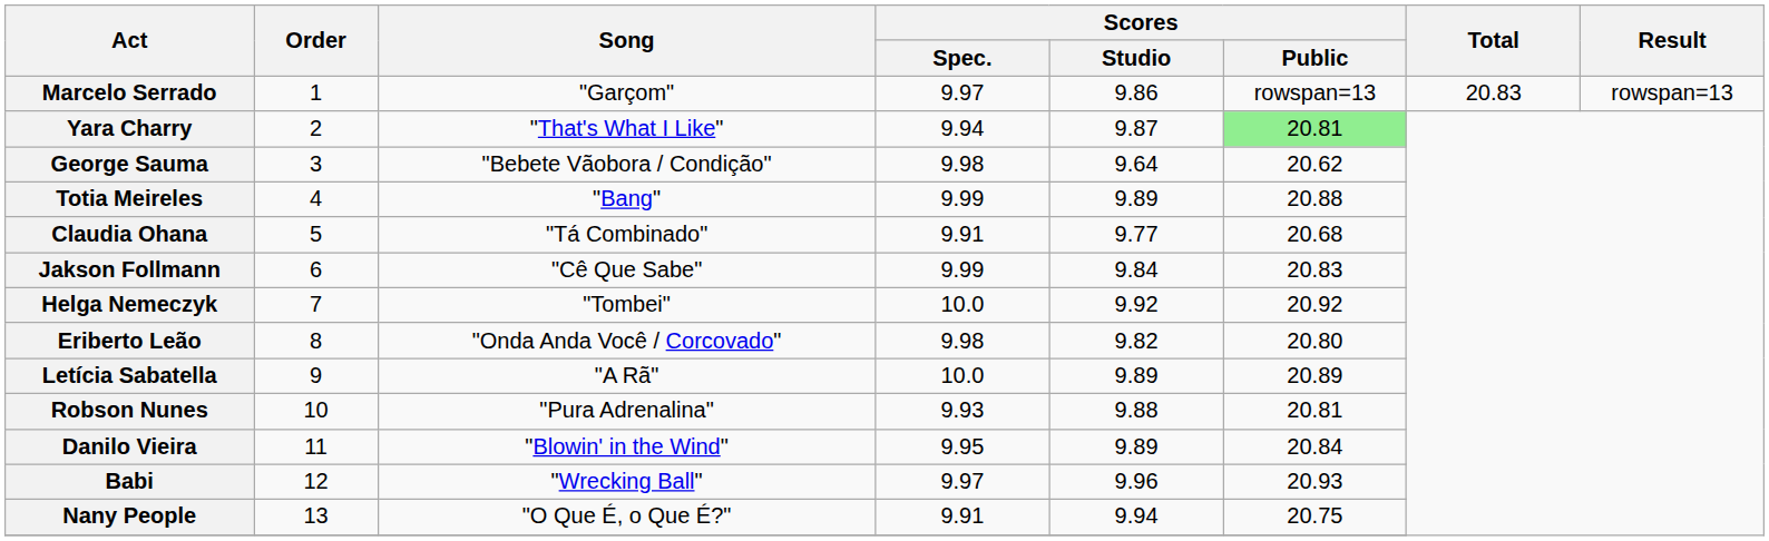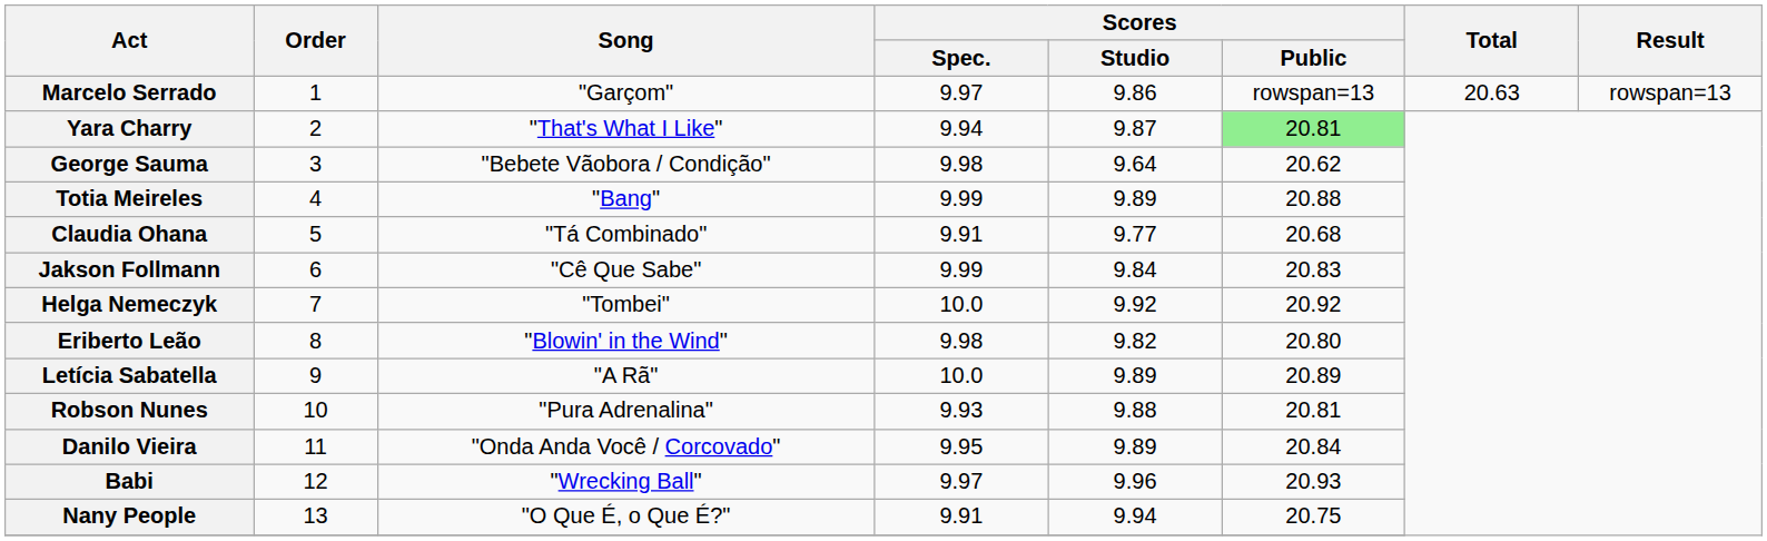Marcelo Serrado | Total: 20.83 -> 20.63
Eriberto Leão | Song: "Onda Anda Você / Corcovado" -> "Blowin' in the Wind"
Danilo Vieira | Song: "Blowin' in the Wind" -> "Onda Anda Você / Corcovado"
